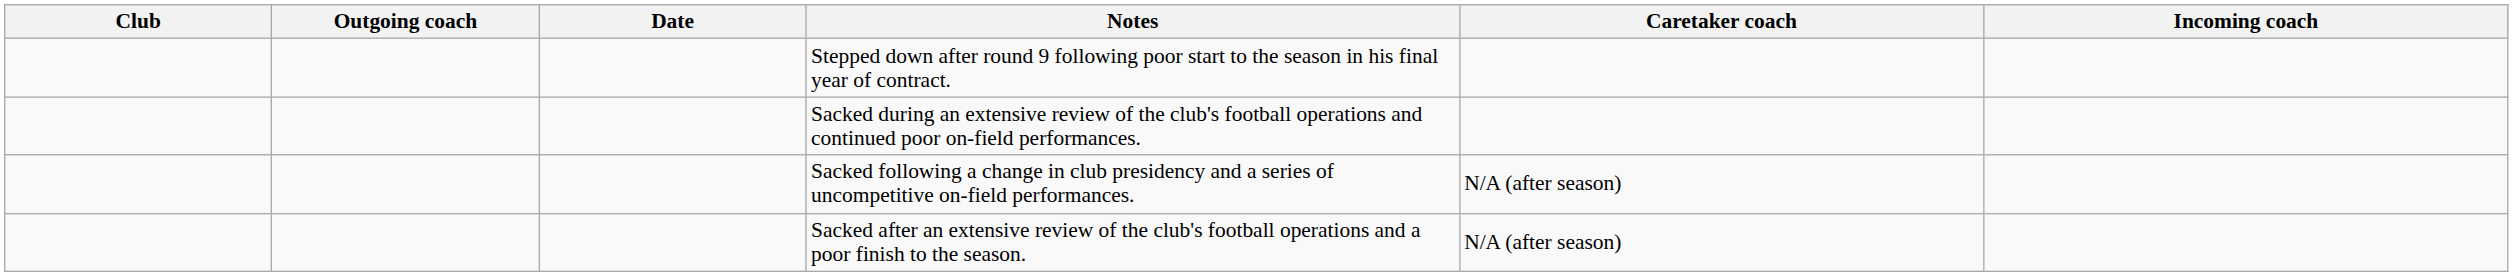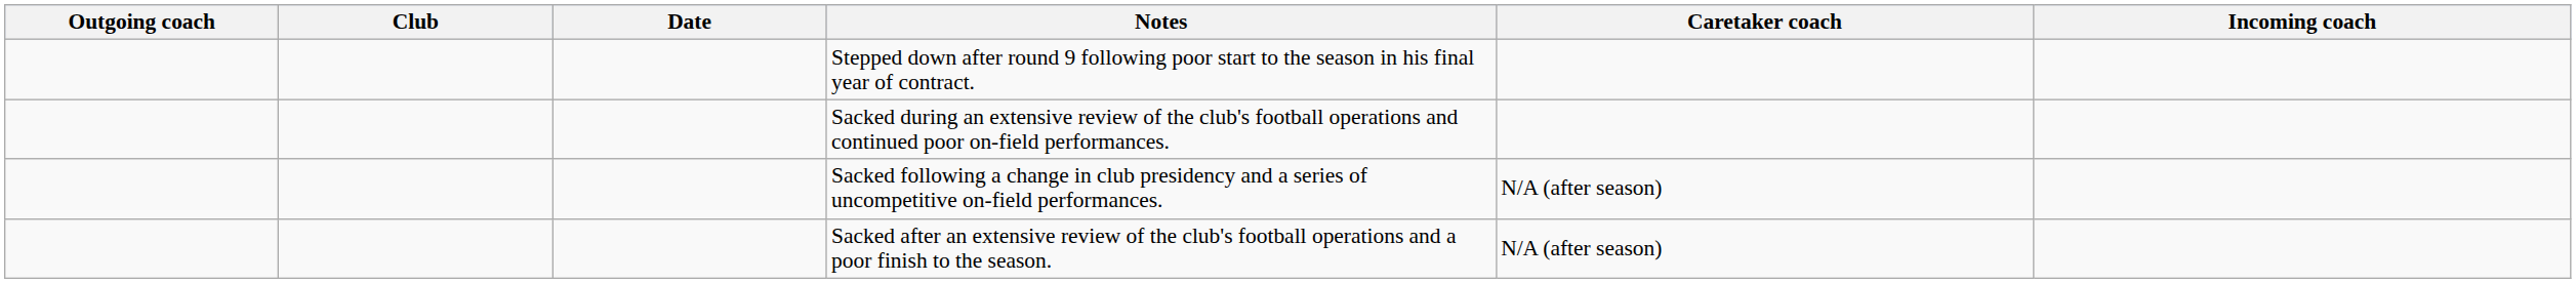columns swapped: Outgoing coach <-> Club
